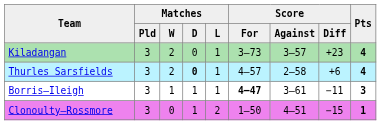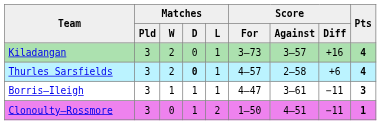Kiladangan | Score / Diff: +23 -> +16
Borris–Ileigh | Score / For: bold -> normal
Clonoulty–Rossmore | Score / Diff: −15 -> −11
